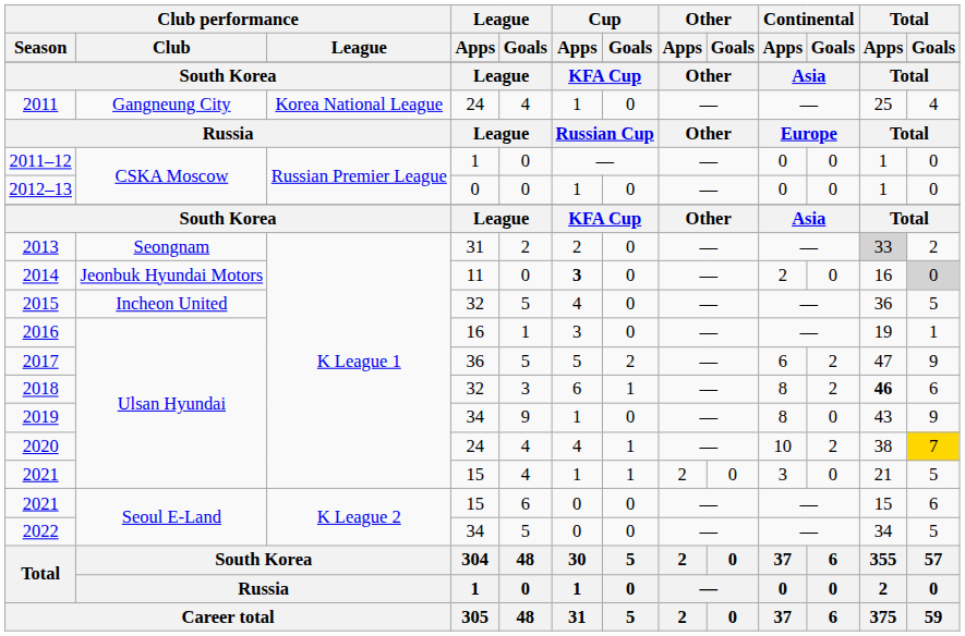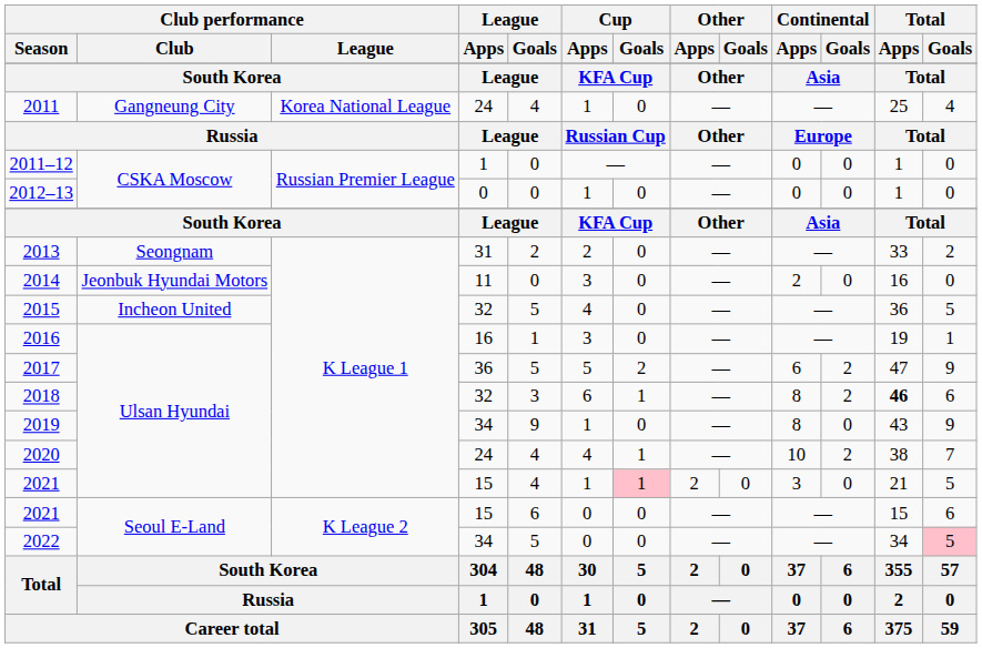2013 | Total / Apps: lightgrey background -> no background
2014 | Cup / Apps: bold -> normal
2014 | Total / Goals: lightgrey background -> no background
2020 | Total / Goals: gold background -> no background
2021 / Ulsan Hyundai | Cup / Goals: no background -> pink background
2022 | Total / Goals: no background -> pink background
